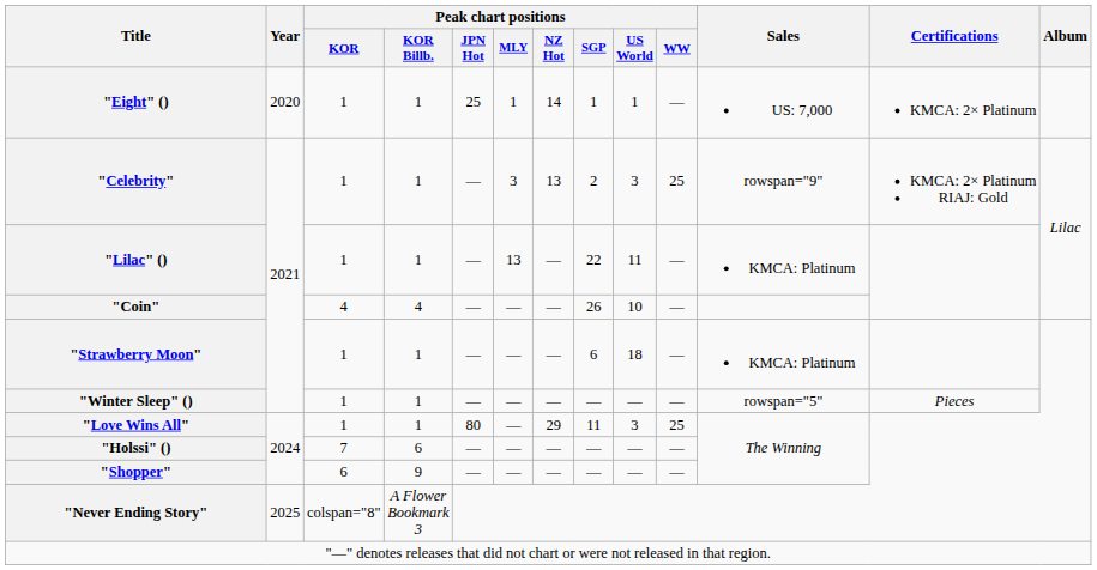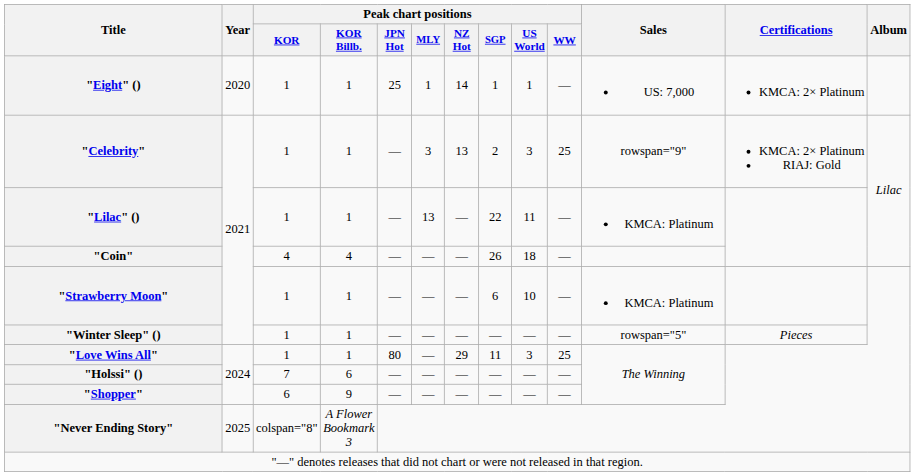"Coin" | Peak chart positions / US World: 10 -> 18
"Strawberry Moon" | Peak chart positions / US World: 18 -> 10
